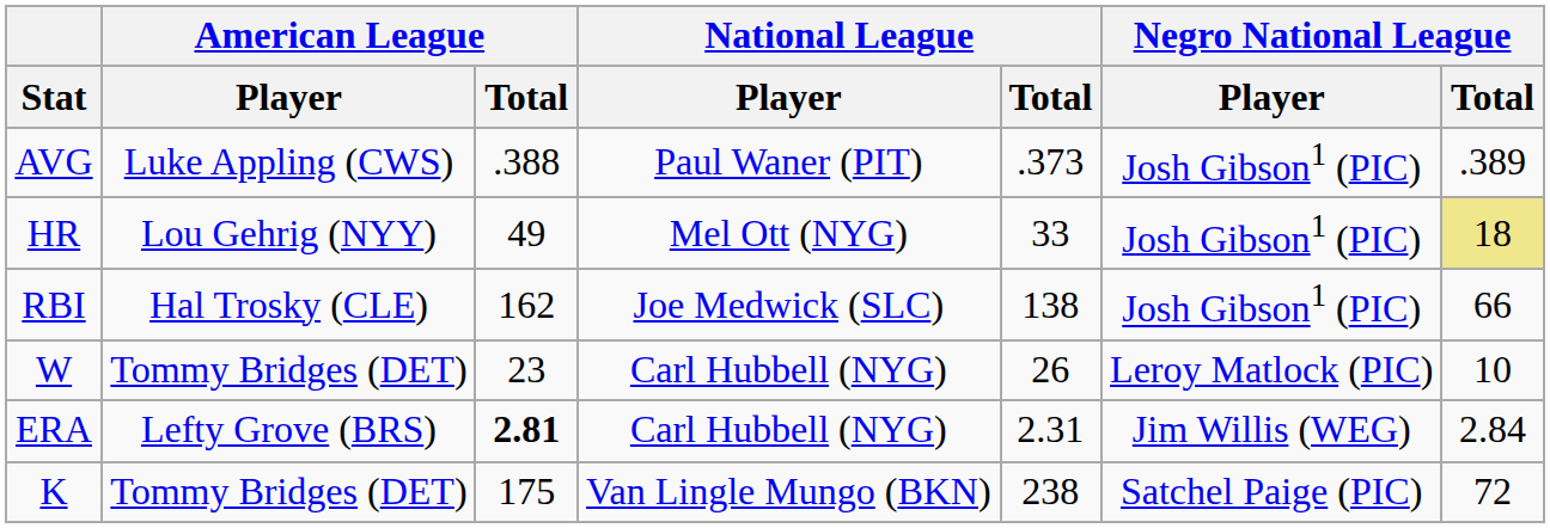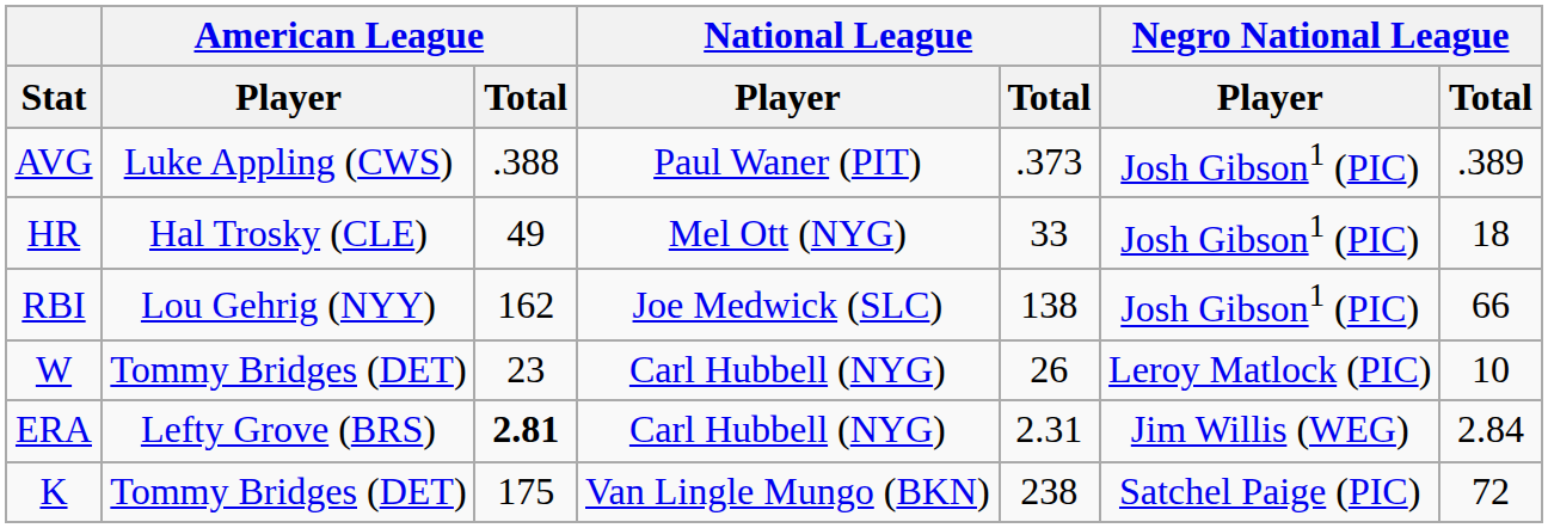HR | American League / Player: Lou Gehrig (NYY) -> Hal Trosky (CLE)
HR | Negro National League / Total: khaki background -> no background
RBI | American League / Player: Hal Trosky (CLE) -> Lou Gehrig (NYY)
